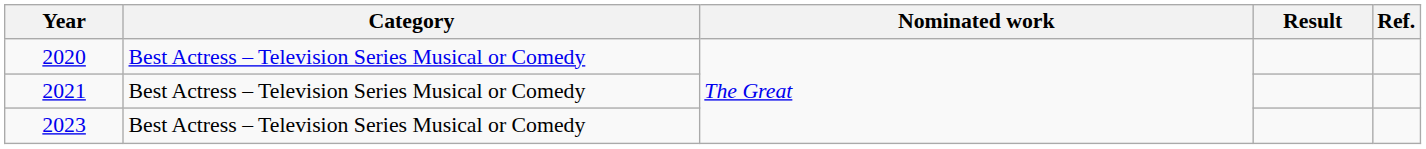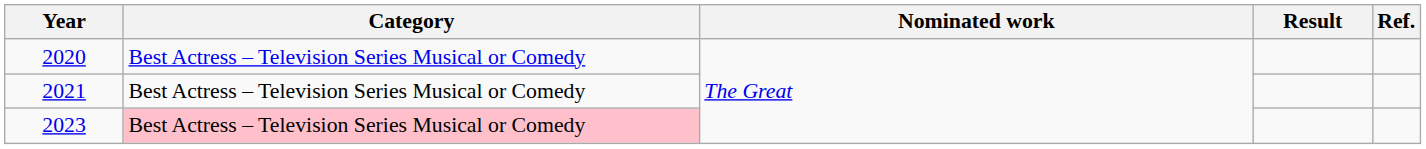2023 | Category: no background -> pink background
